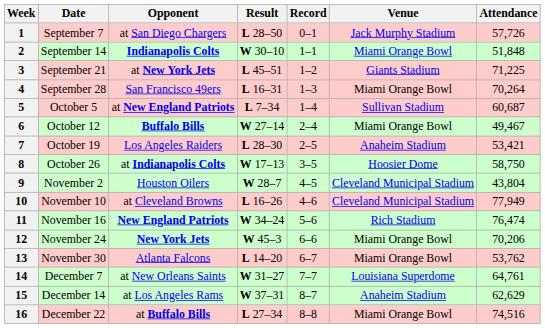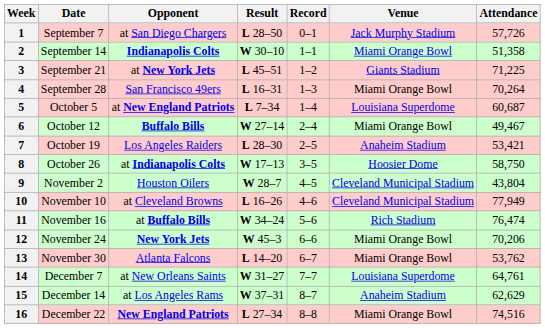2 | Attendance: 51,848 -> 51,358
5 | Venue: Sullivan Stadium -> Louisiana Superdome
11 | Opponent: New England Patriots -> at Buffalo Bills
16 | Opponent: at Buffalo Bills -> New England Patriots
